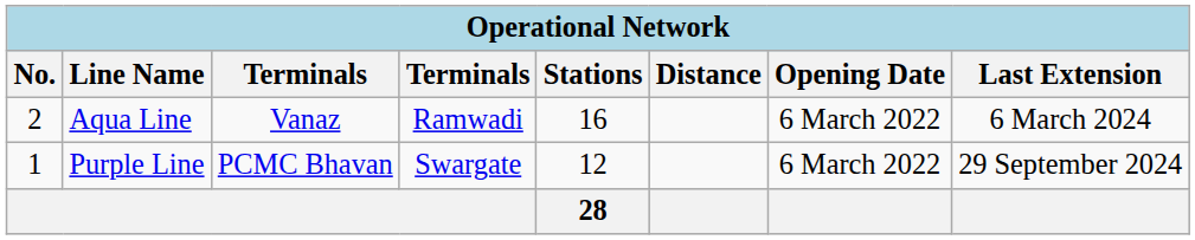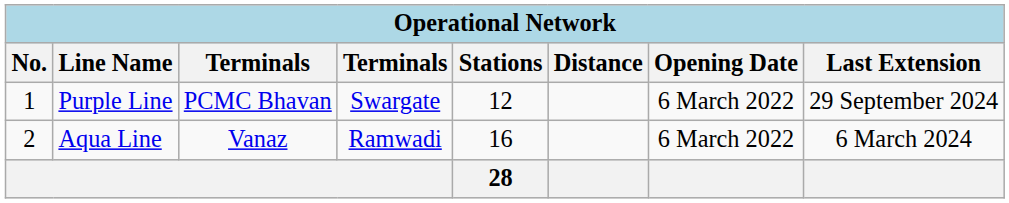rows swapped: Purple Line <-> Aqua Line
